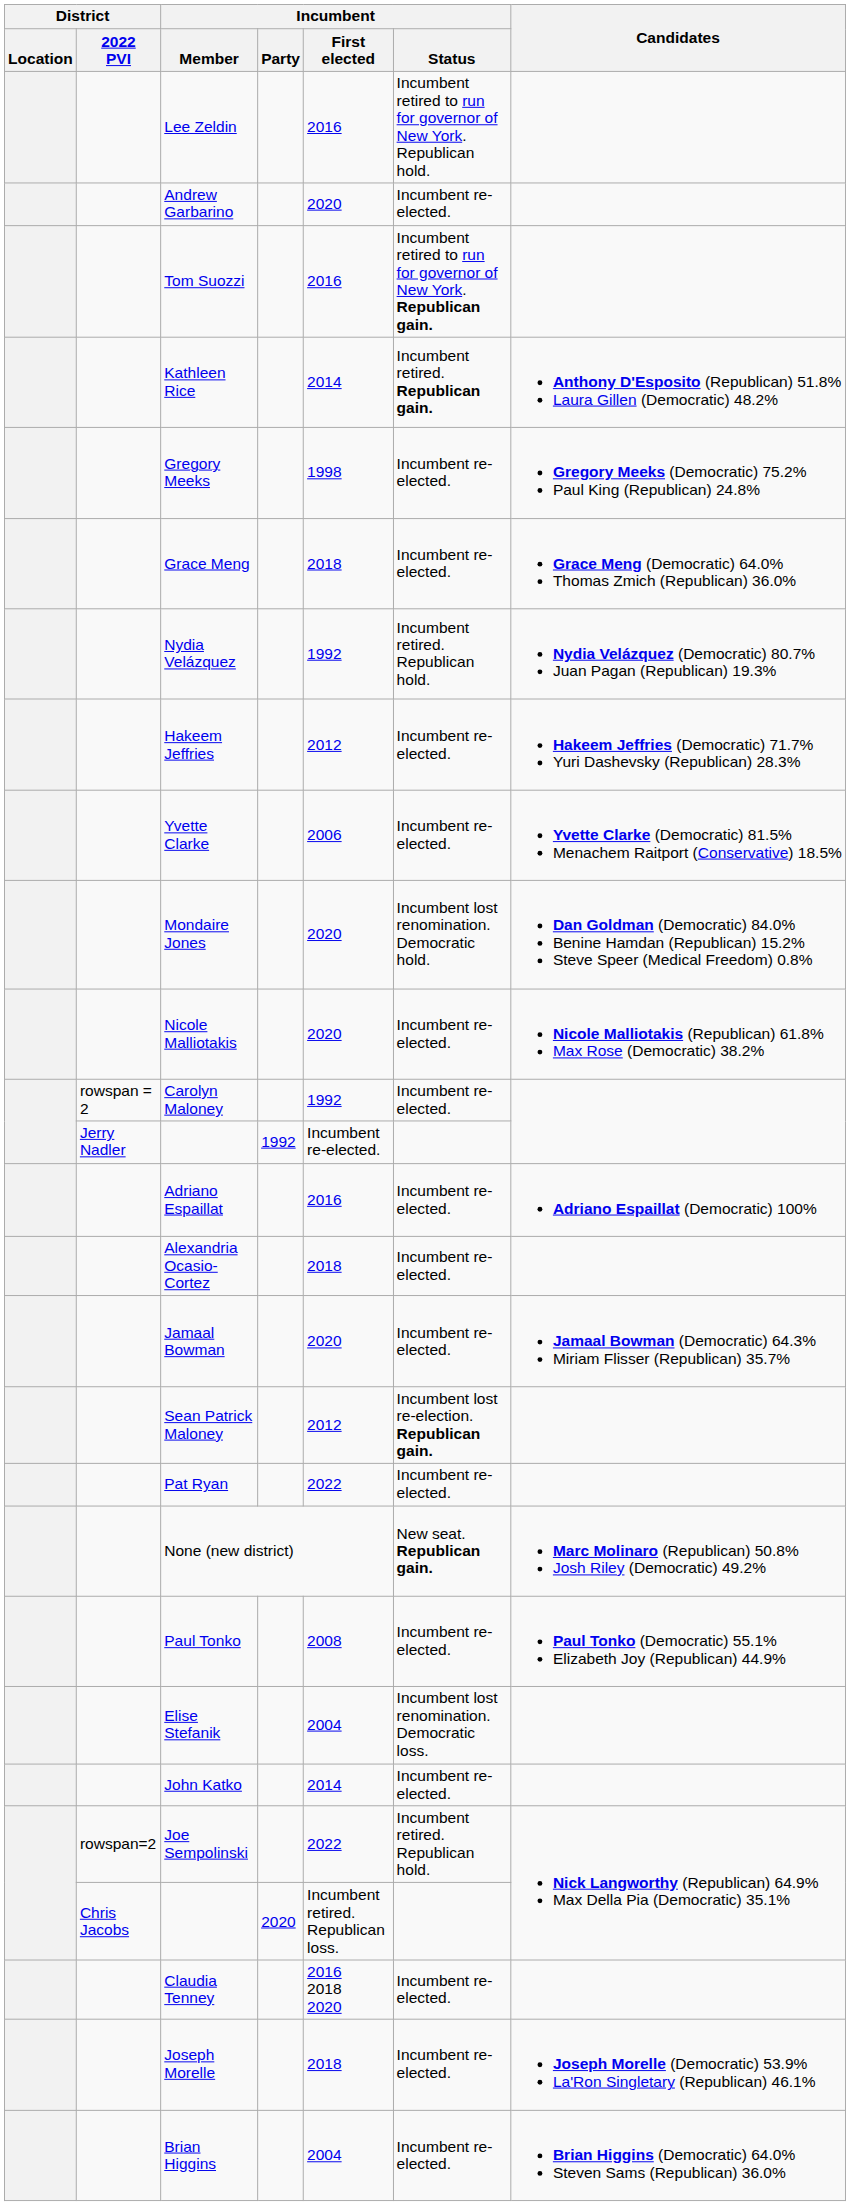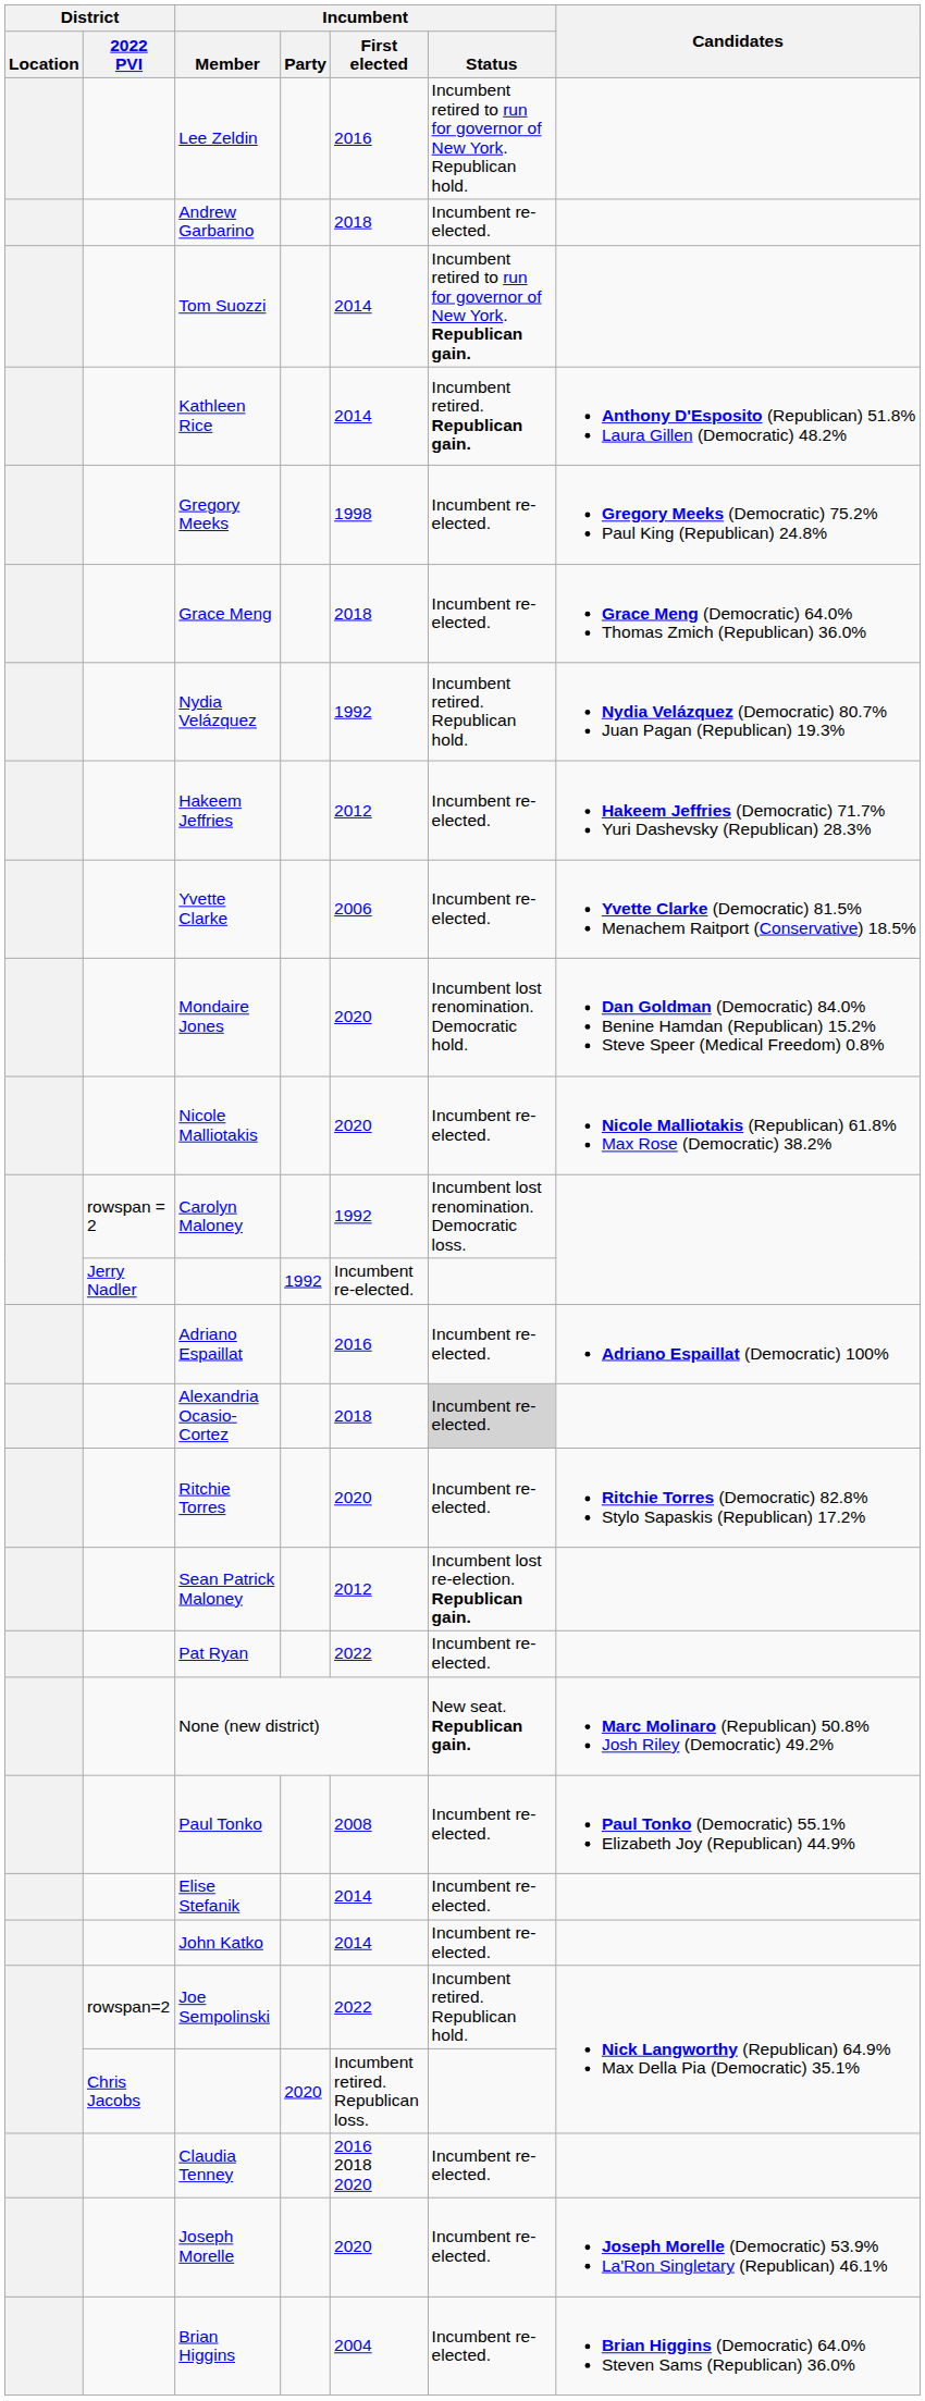Andrew Garbarino | Incumbent / First elected: 2020 -> 2018
Tom Suozzi | Incumbent / First elected: 2016 -> 2014
Carolyn Maloney | Incumbent / Status: Incumbent re-elected. -> Incumbent lost renomination. Democratic loss.
Alexandria Ocasio-Cortez | Incumbent / Status: no background -> lightgrey background
+ row: Ritchie Torres | 2020 | Incumbent re-elected. | Ritchie Torres (Democratic) 82.8% Stylo Sapaskis (Republican) 17.2%
- row: Jamaal Bowman | 2020 | Incumbent re-elected. | Jamaal Bowman (Democratic) 64.3% Miriam Flisser (Republican) 35.7%
Elise Stefanik | Incumbent / First elected: 2004 -> 2014
Elise Stefanik | Incumbent / Status: Incumbent lost renomination. Democratic loss. -> Incumbent re-elected.
Joseph Morelle | Incumbent / First elected: 2018 -> 2020
